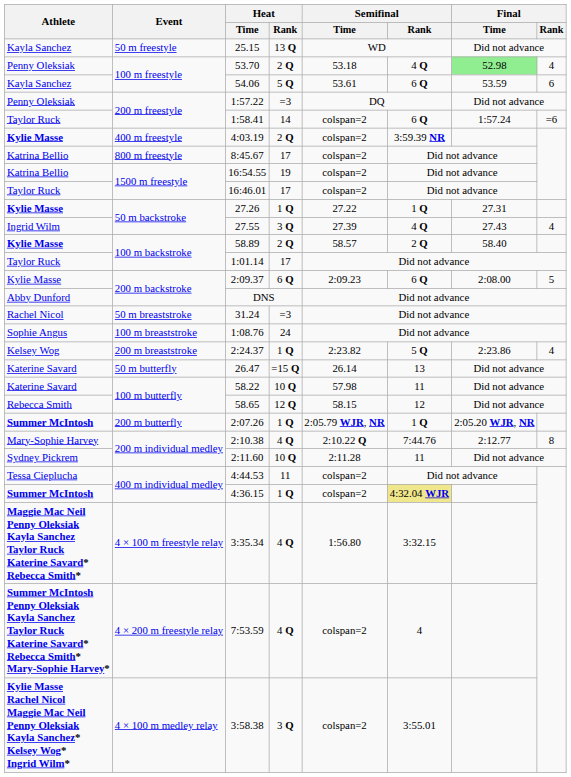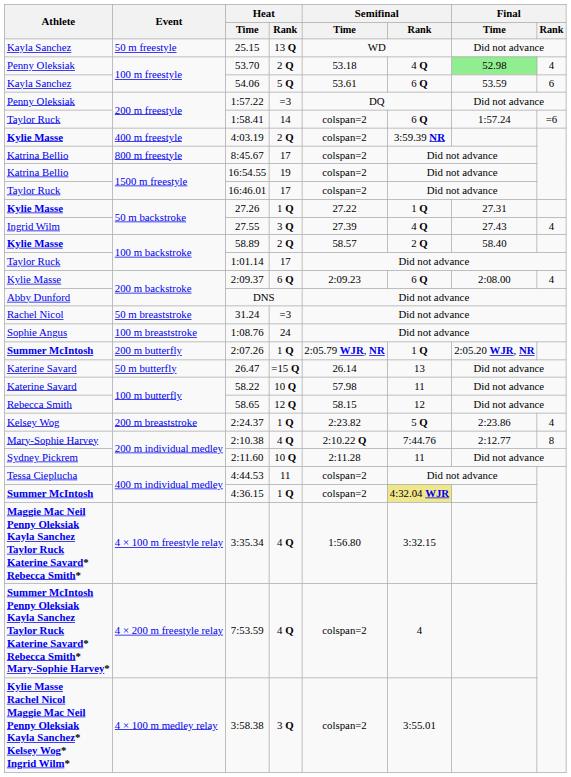2:09.37 | Final / Rank: 5 -> 4
rows swapped: 2:24.37 <-> 2:07.26
